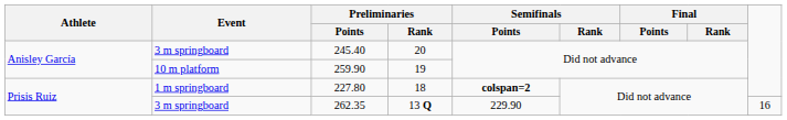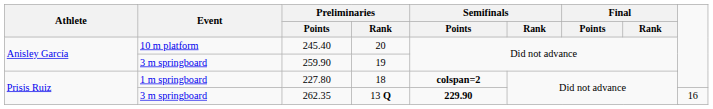245.40 | Event: 3 m springboard -> 10 m platform
259.90 | Event: 10 m platform -> 3 m springboard
262.35 | Semifinals / Points: normal -> bold
